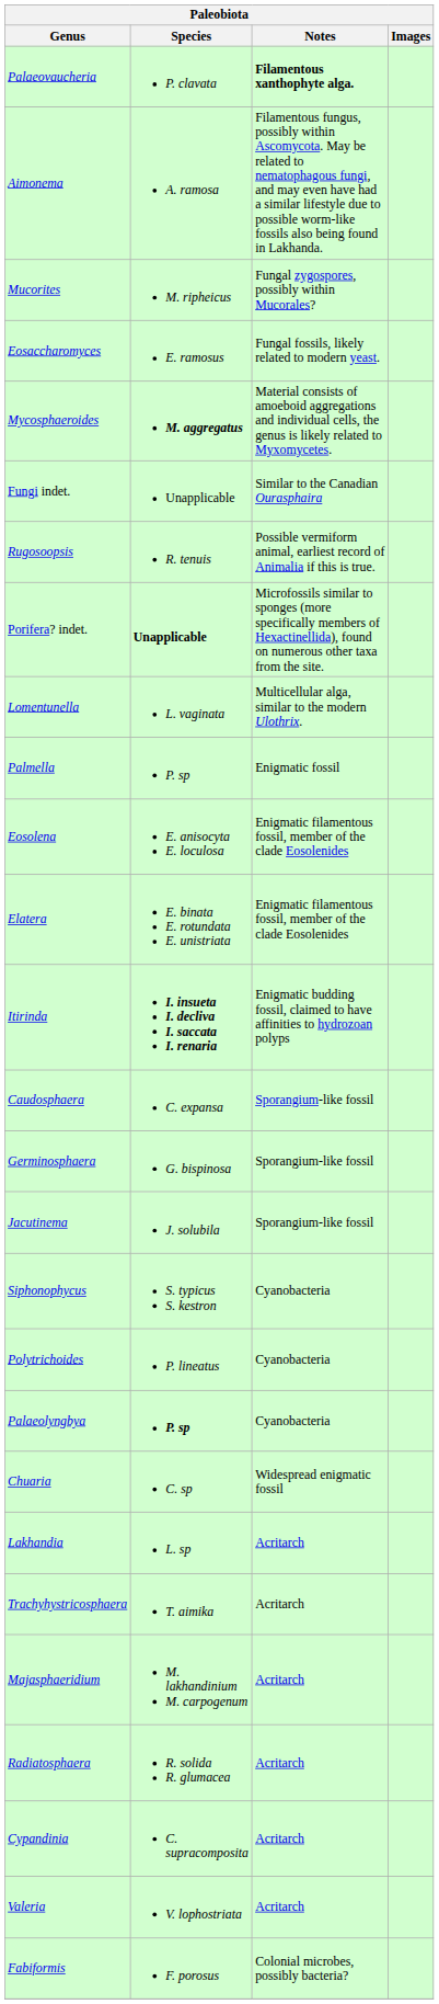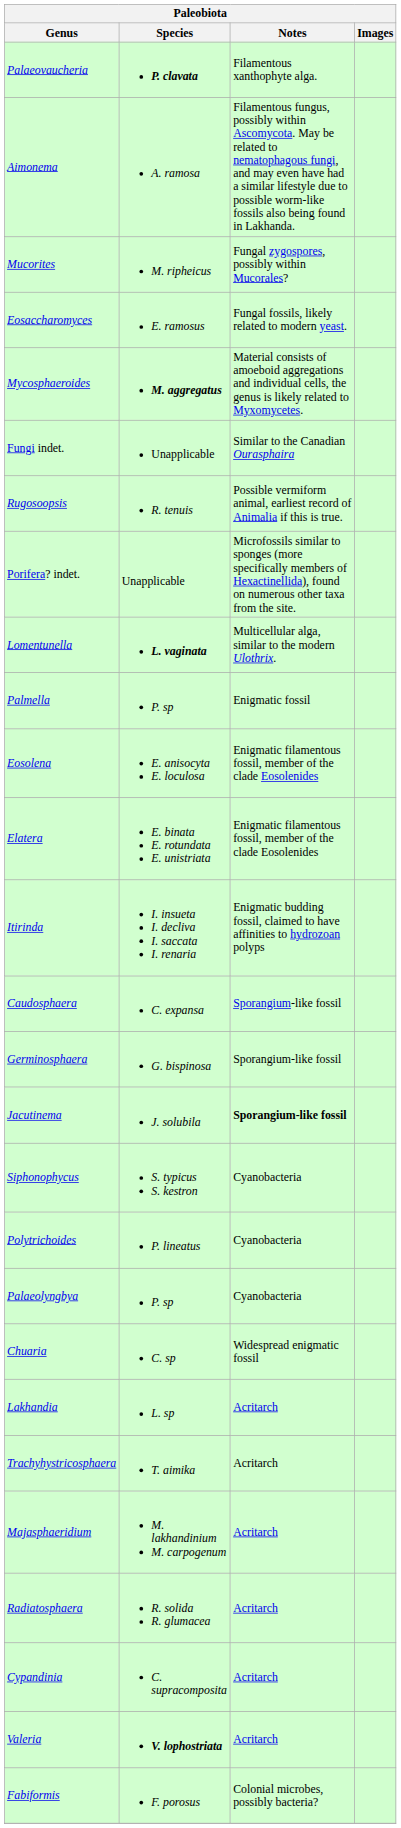Palaeovaucheria | Species: normal -> bold
Palaeovaucheria | Notes: bold -> normal
Porifera? indet. | Species: bold -> normal
Lomentunella | Species: normal -> bold
Itirinda | Species: bold -> normal
Jacutinema | Notes: normal -> bold
Palaeolyngbya | Species: bold -> normal
Valeria | Species: normal -> bold
